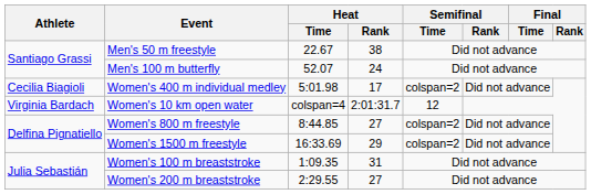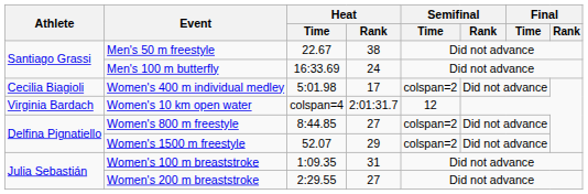Men's 100 m butterfly | Heat / Time: 52.07 -> 16:33.69
Women's 1500 m freestyle | Heat / Time: 16:33.69 -> 52.07
